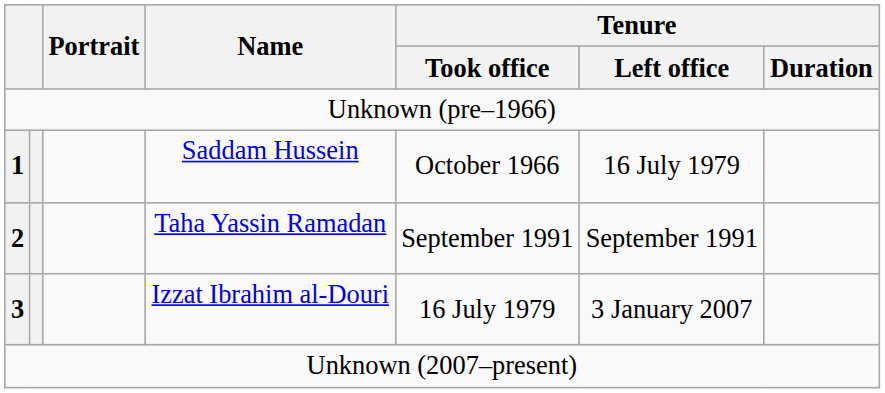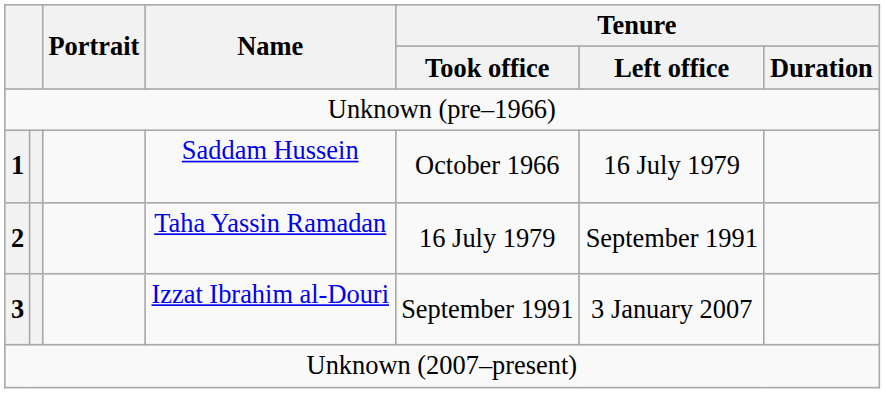Taha Yassin Ramadan | Tenure / Took office: September 1991 -> 16 July 1979
Izzat Ibrahim al-Douri | Tenure / Took office: 16 July 1979 -> September 1991
